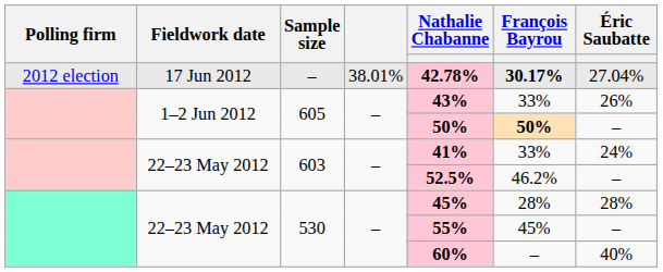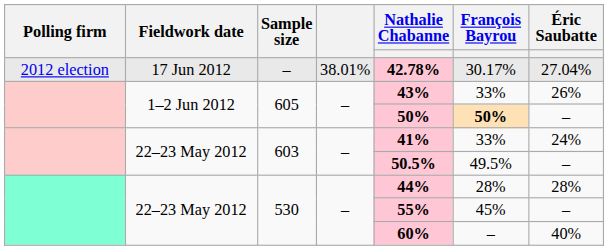row 3 | François Bayrou: bold -> normal
row 7 | Nathalie Chabanne: 52.5% -> 50.5%
row 7 | François Bayrou: 46.2% -> 49.5%
row 8 | Nathalie Chabanne: 45% -> 44%
